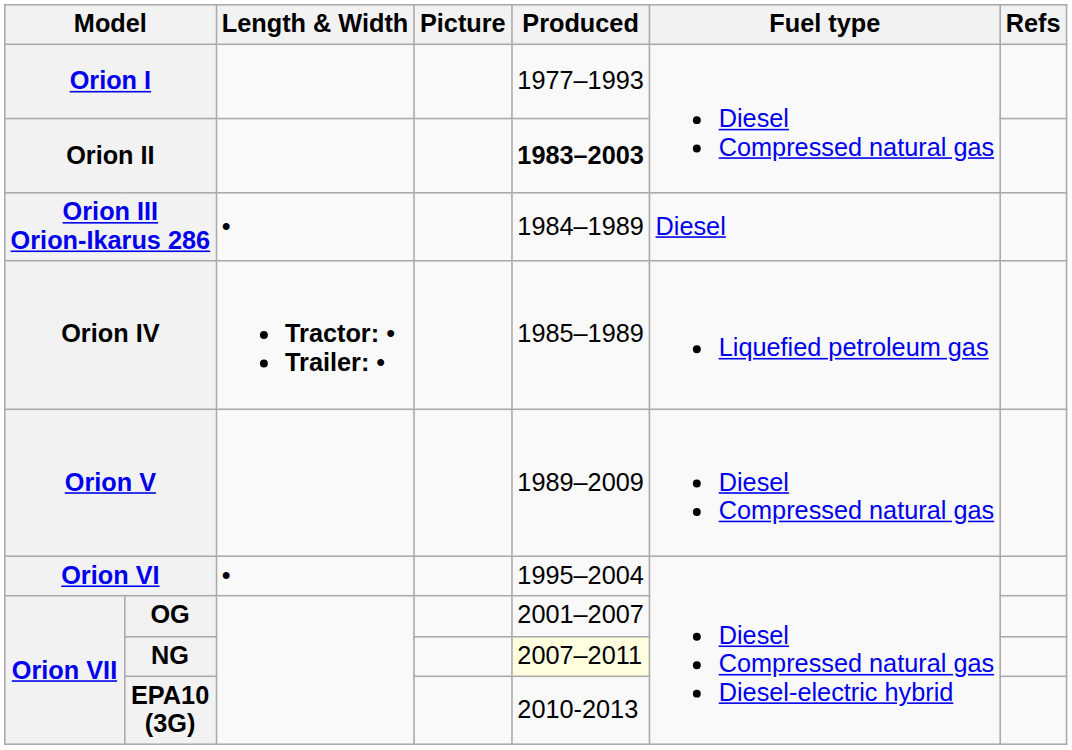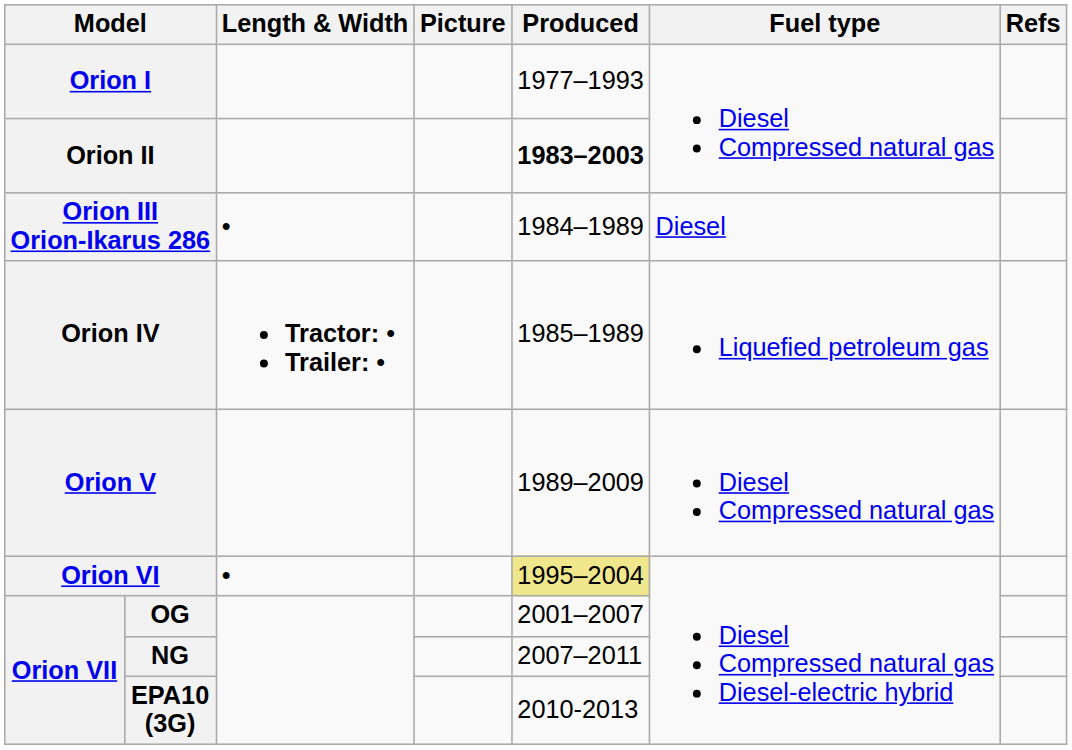Orion VI | Produced: no background -> khaki background
NG | Produced: lightyellow background -> no background
